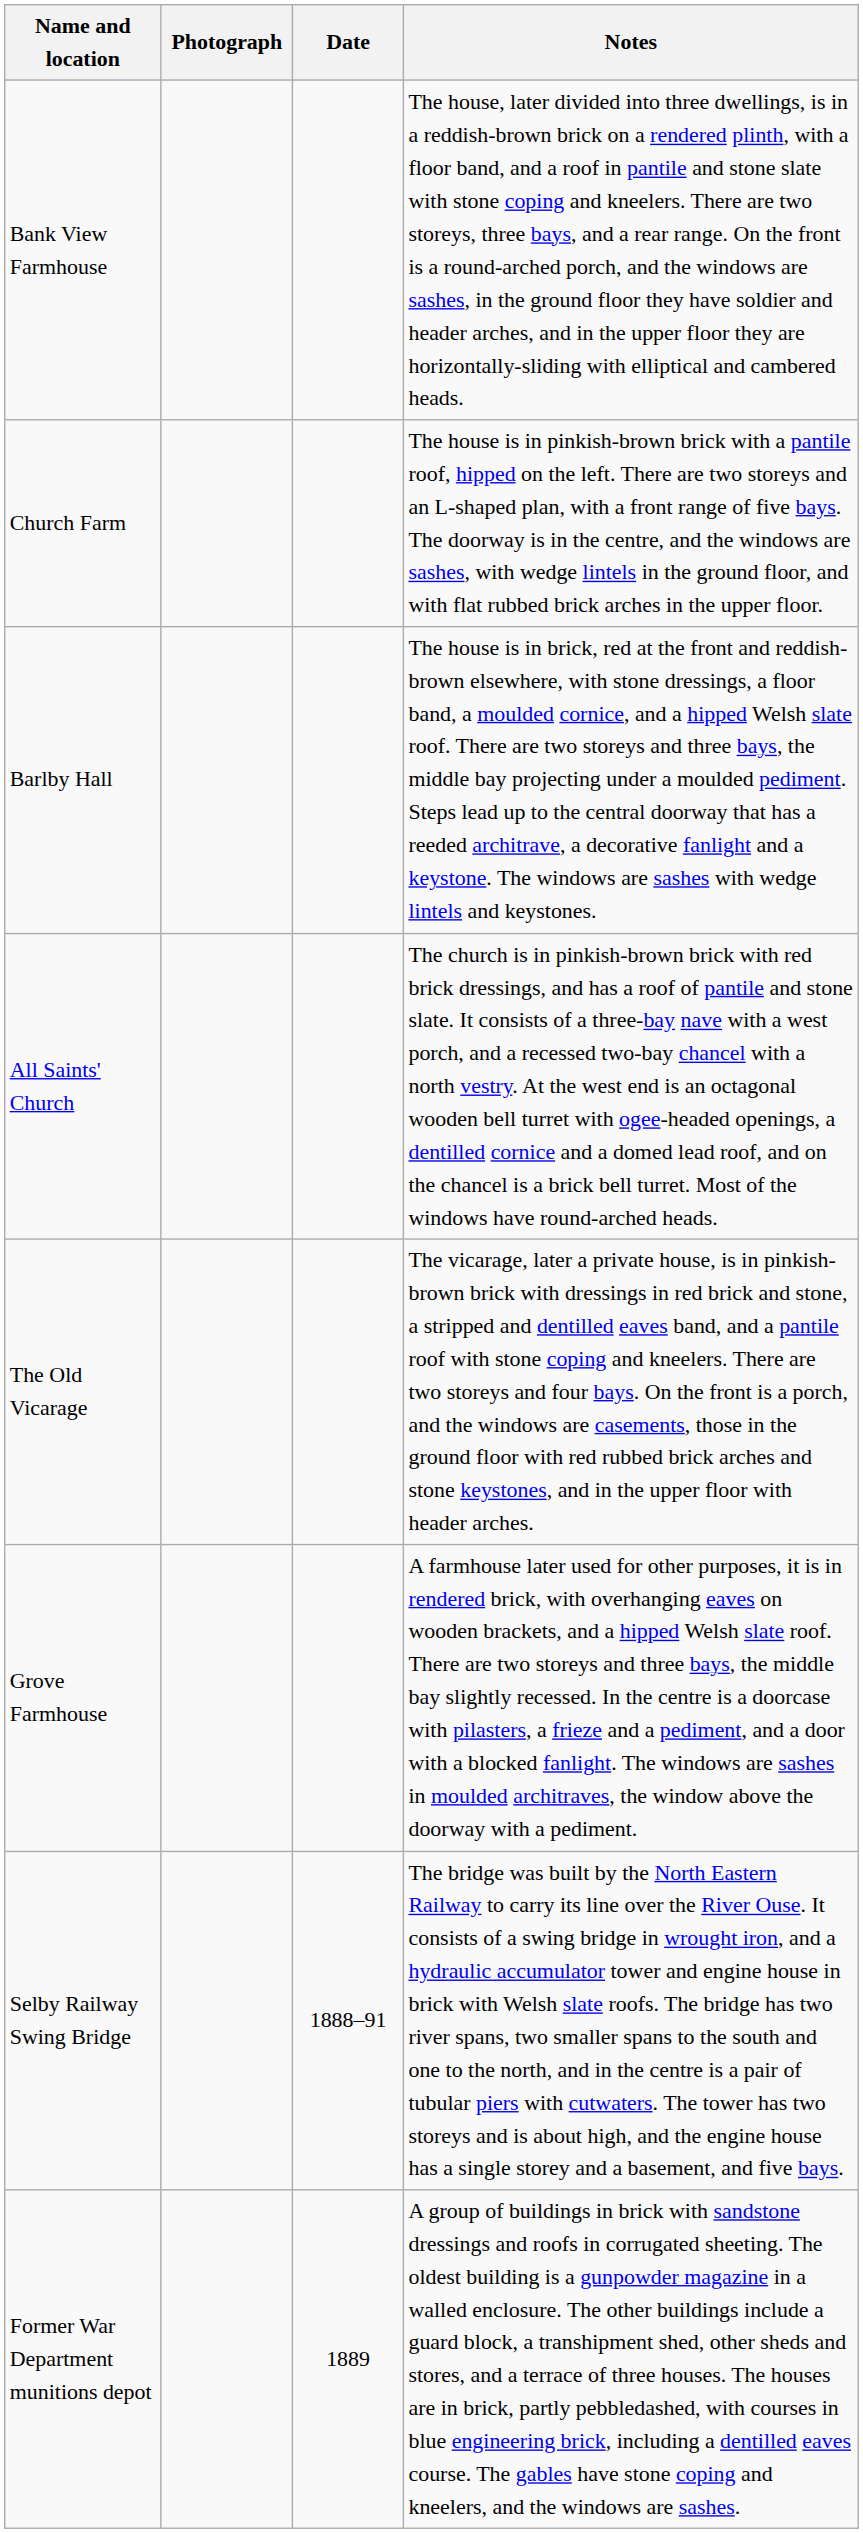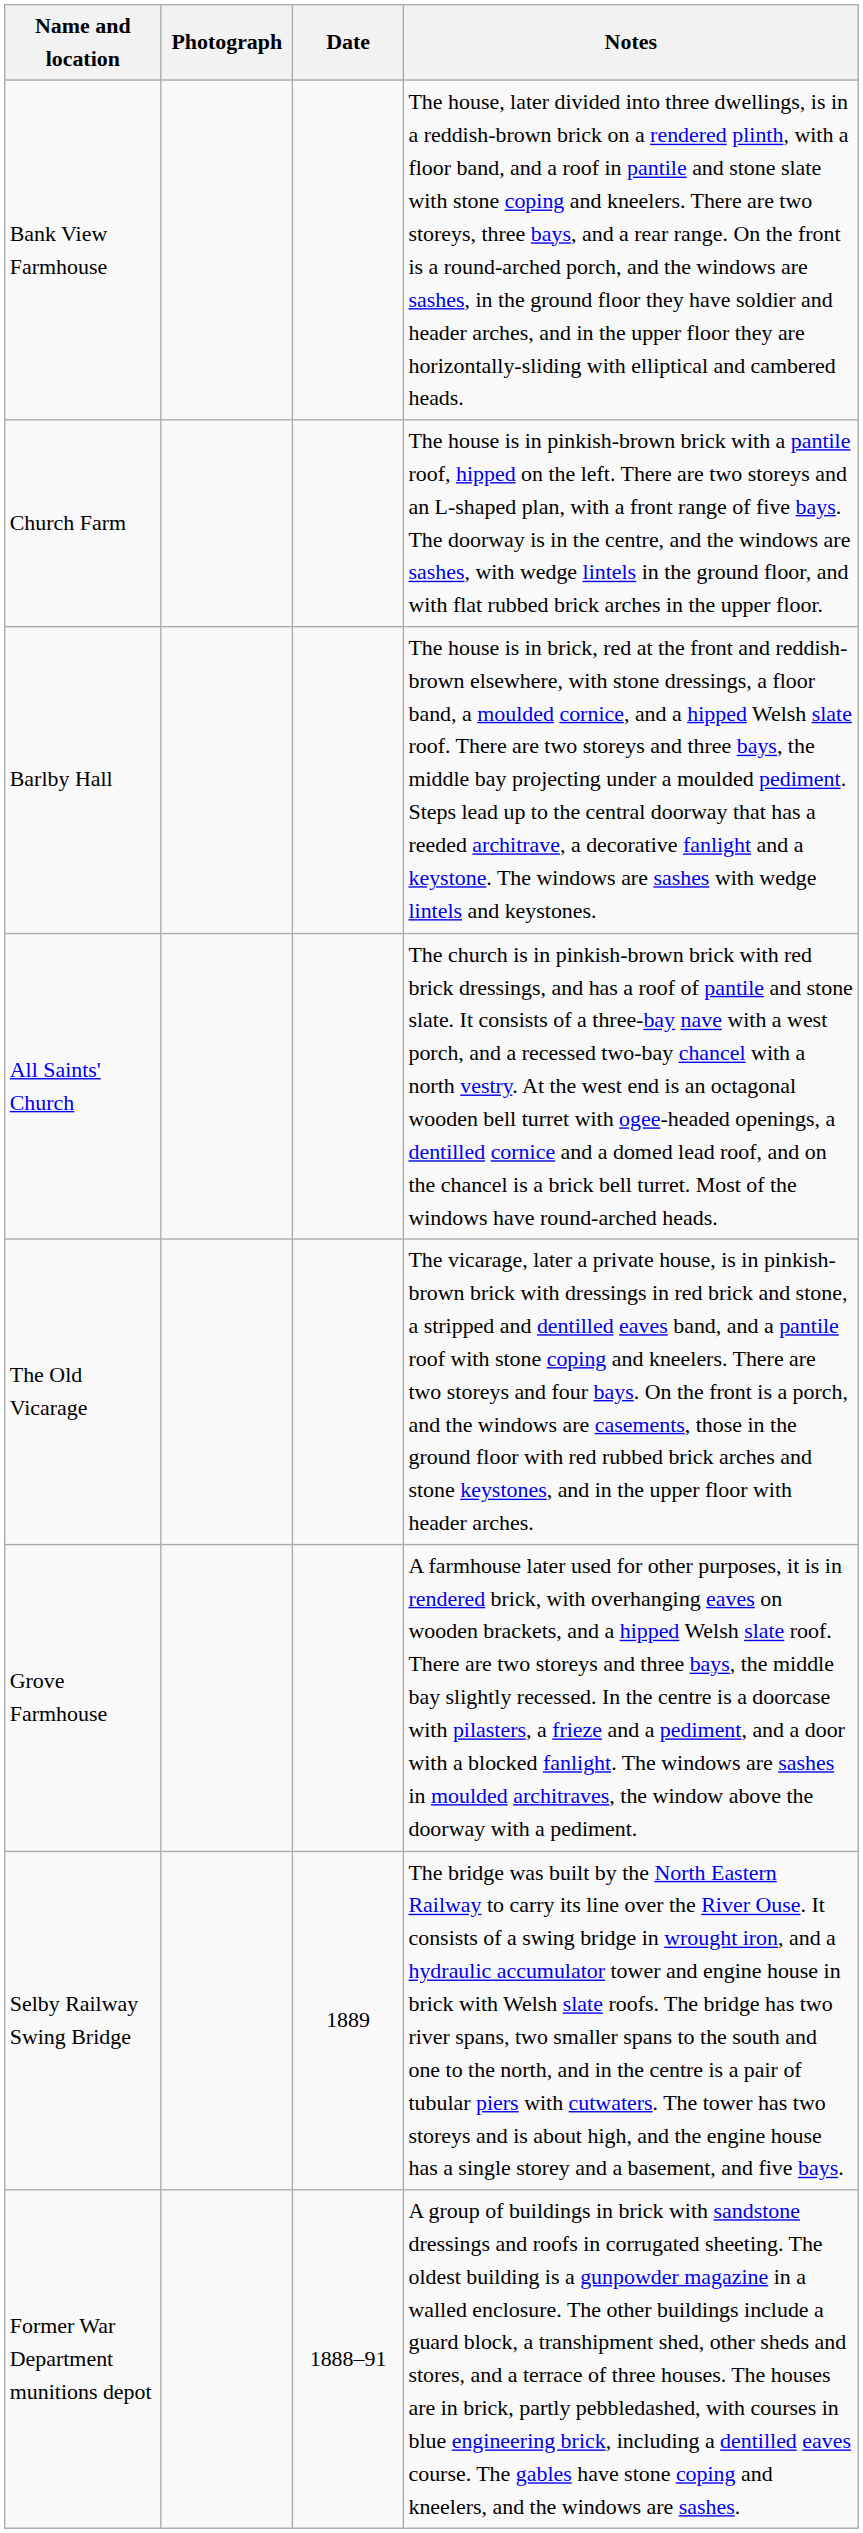Selby Railway Swing Bridge | Date: 1888–91 -> 1889
Former War Department munitions depot | Date: 1889 -> 1888–91
